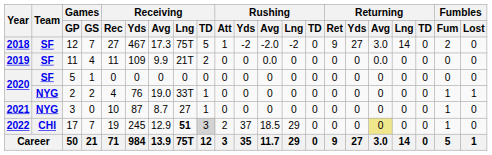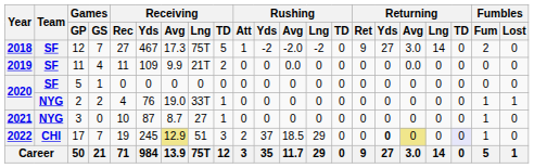17 | Receiving / Avg: no background -> khaki background
17 | Receiving / Lng: bold -> normal
17 | Receiving / TD: lightgrey background -> no background
17 | Returning / Yds: normal -> bold
17 | Returning / TD: no background -> lavender background
